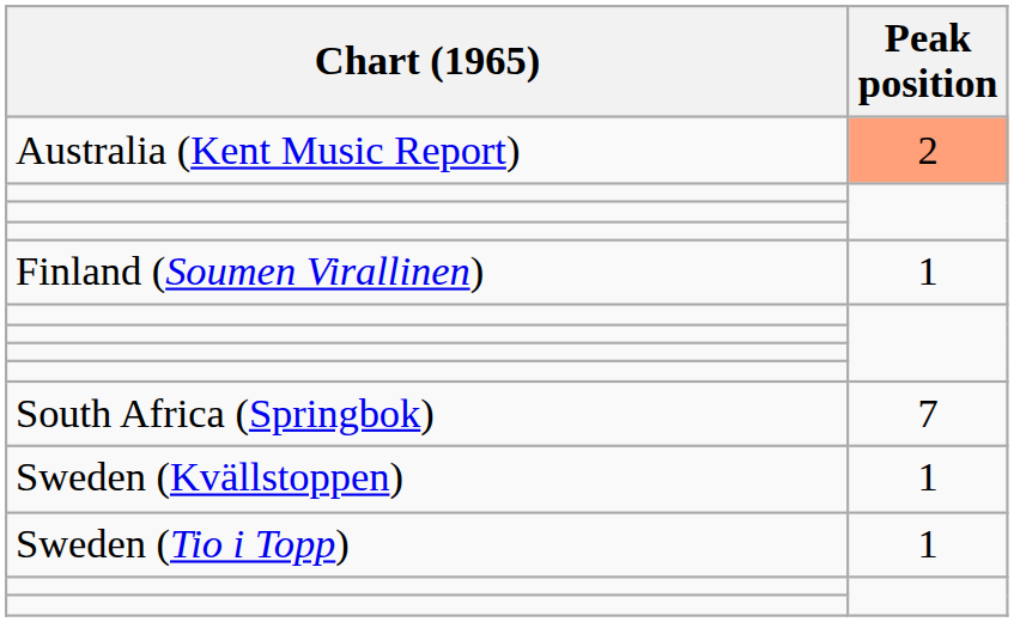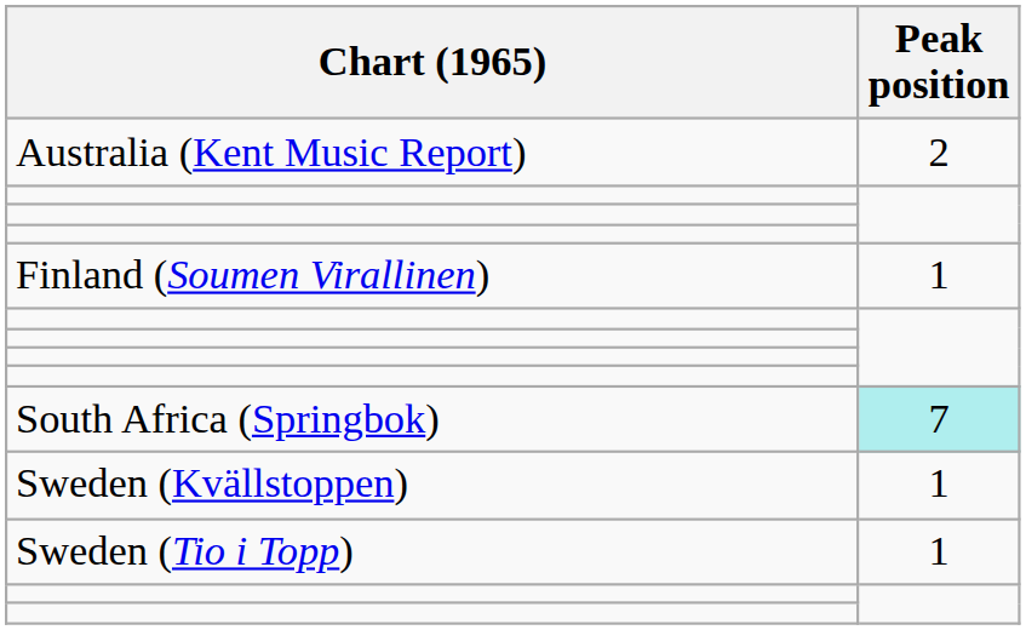row 2 | Peak position: lightsalmon background -> no background
row 11 | Peak position: no background -> paleturquoise background
